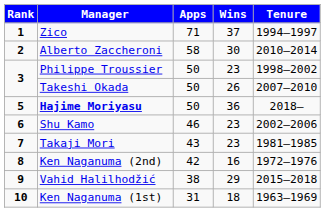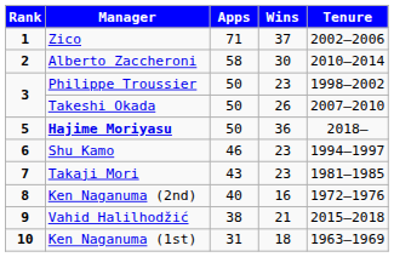Zico | Tenure: 1994–1997 -> 2002–2006
Shu Kamo | Tenure: 2002–2006 -> 1994–1997
Ken Naganuma (2nd) | Apps: 42 -> 40
Vahid Halilhodžić | Wins: 29 -> 21
